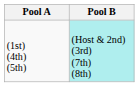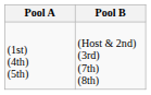(1st) (4th) (5th) | Pool B: paleturquoise background -> no background
